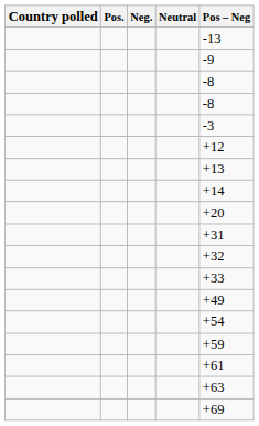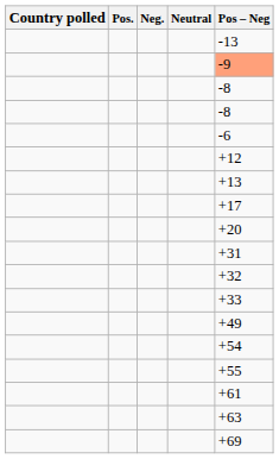row 3 | Pos – Neg: no background -> lightsalmon background
row 6 | Pos – Neg: -3 -> -6
row 9 | Pos – Neg: +14 -> +17
row 16 | Pos – Neg: +59 -> +55
